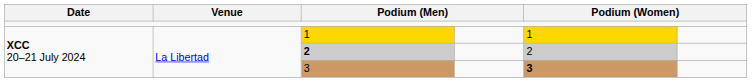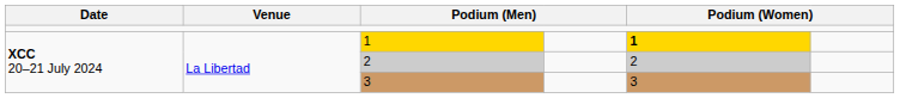row 3 | column 5: normal -> bold
row 4 | column 3: bold -> normal
row 5 | column 5: bold -> normal
